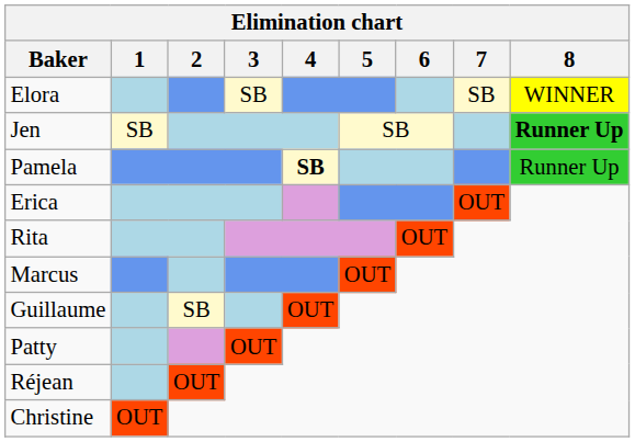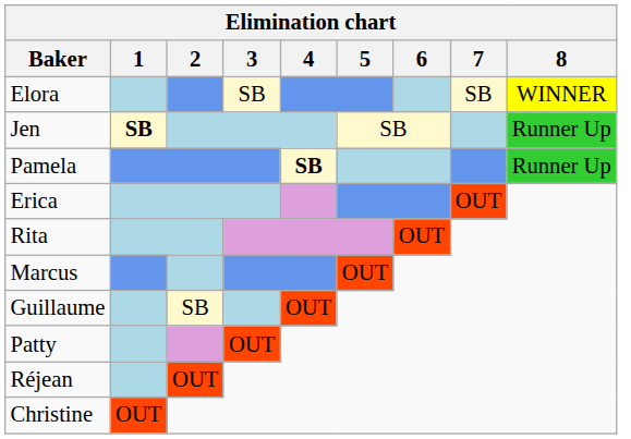Jen | 1: normal -> bold
Jen | 8: bold -> normal
